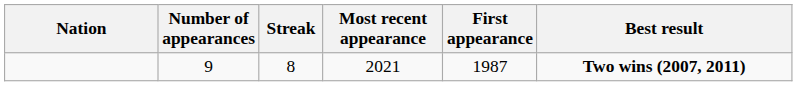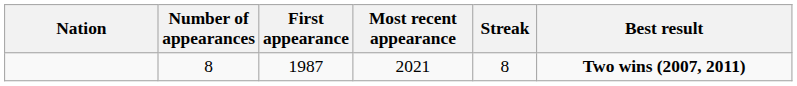columns swapped: First appearance <-> Streak
row 2 | Number of appearances: 9 -> 8
